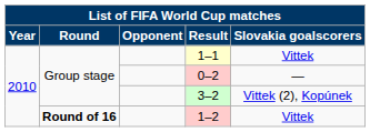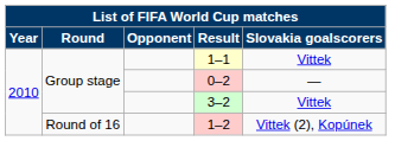3–2 | Slovakia goalscorers: Vittek (2), Kopúnek -> Vittek
1–2 | Round: bold -> normal
1–2 | Slovakia goalscorers: Vittek -> Vittek (2), Kopúnek
